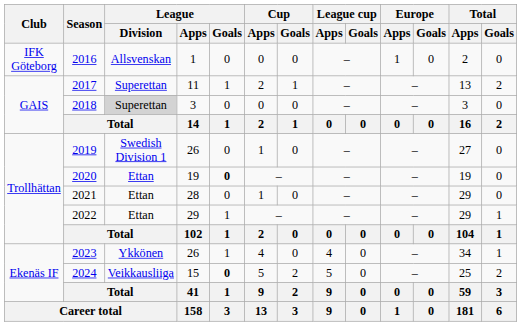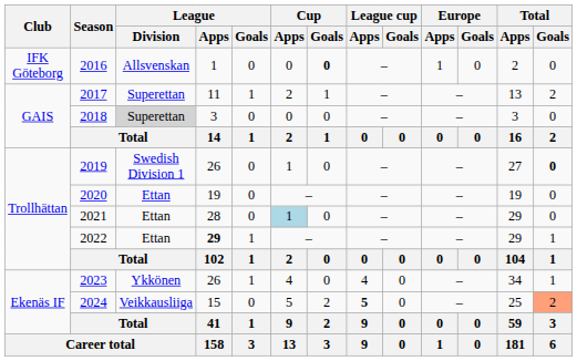2016 | Cup / Goals: normal -> bold
2019 | Total / Goals: normal -> bold
2020 | League / Goals: bold -> normal
2021 | Cup / Apps: no background -> lightblue background
2022 | League / Apps: normal -> bold
2024 | League / Goals: bold -> normal
2024 | League cup / Apps: normal -> bold
2024 | Total / Goals: no background -> lightsalmon background
